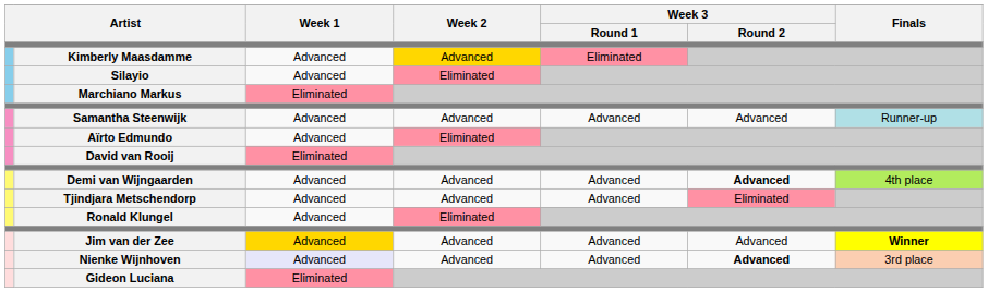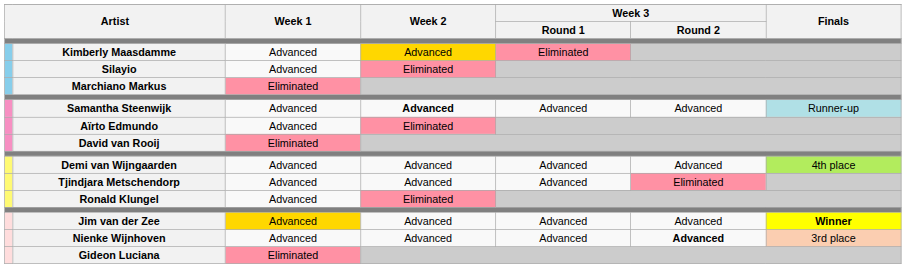Samantha Steenwijk | Week 2: normal -> bold
Demi van Wijngaarden | Week 3 / Round 2: bold -> normal
Nienke Wijnhoven | Week 1: lavender background -> no background
